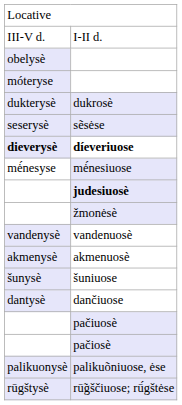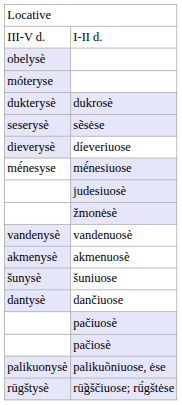díeveriuose | column 1: bold -> normal
díeveriuose | column 2: bold -> normal
judesiuosè | column 2: bold -> normal
